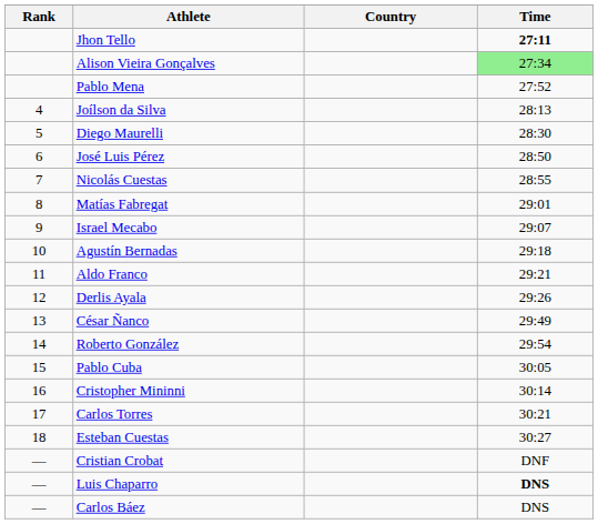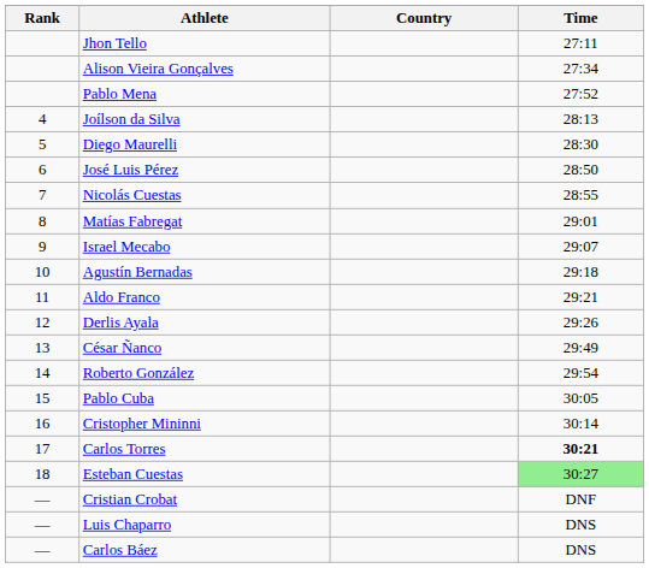Jhon Tello | Time: bold -> normal
Alison Vieira Gonçalves | Time: lightgreen background -> no background
Carlos Torres | Time: normal -> bold
Esteban Cuestas | Time: no background -> lightgreen background
Luis Chaparro | Time: bold -> normal
